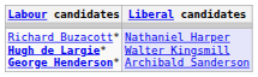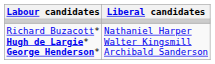Richard Buzacott* Hugh de Largie* George Henderson* | Liberal candidates: lavender background -> no background
